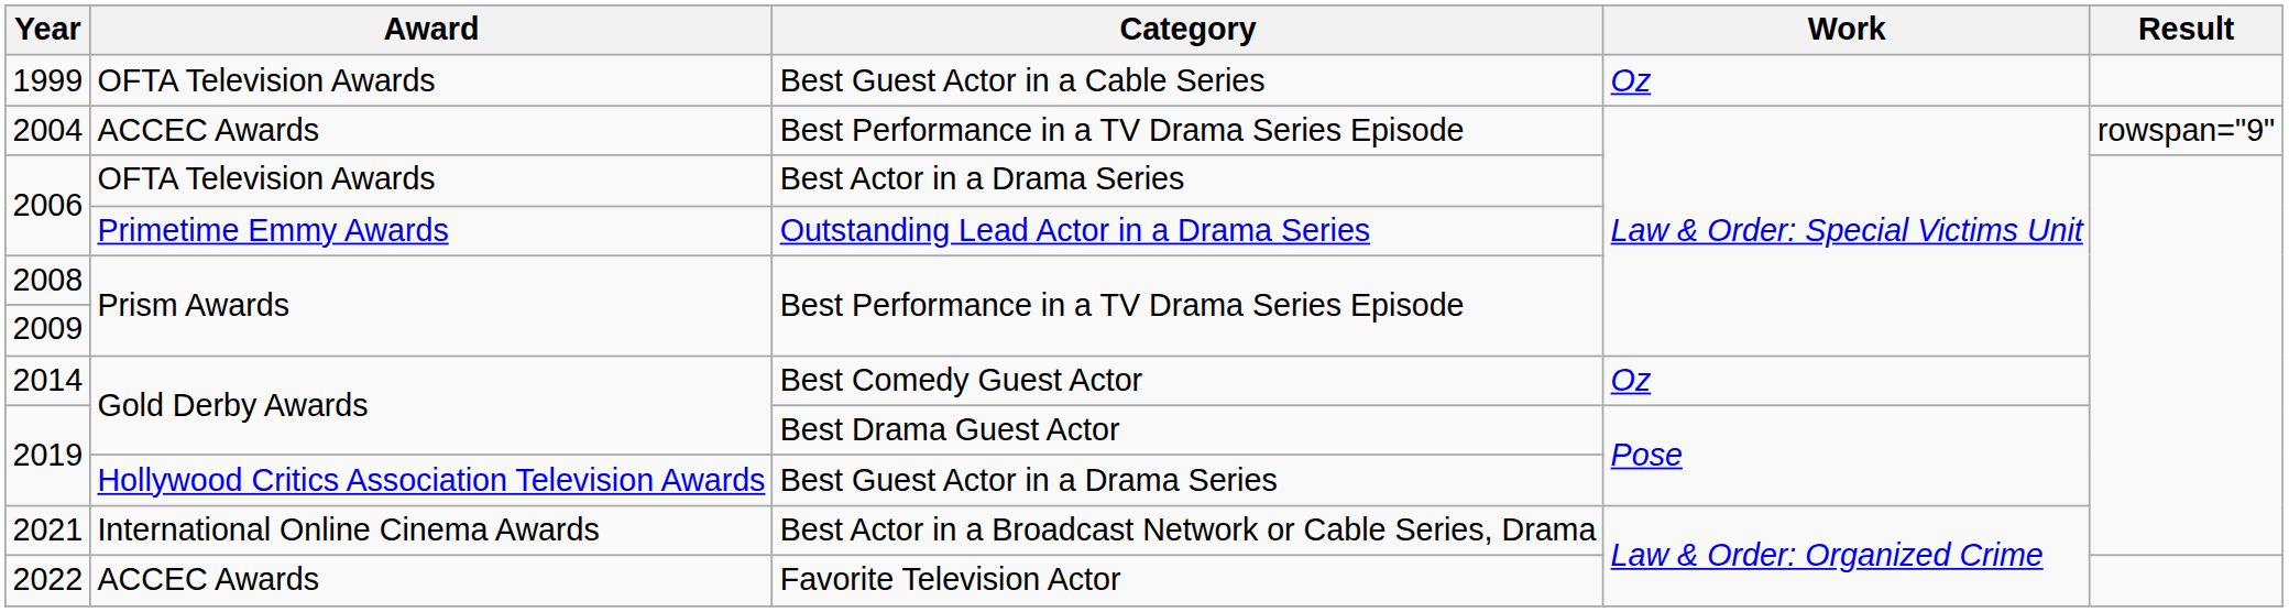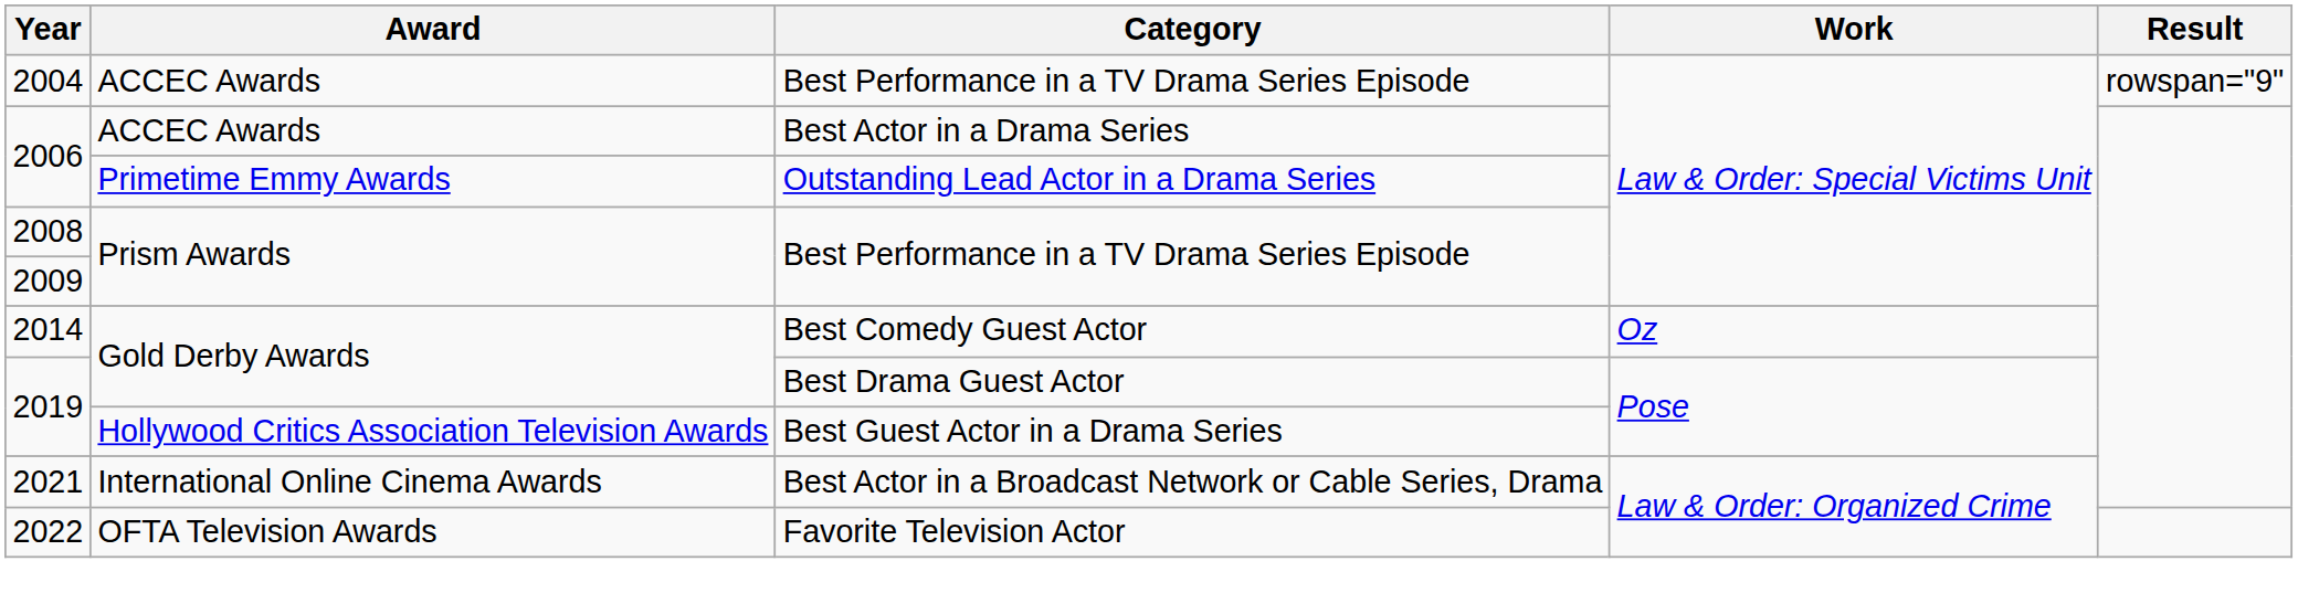- row: 1999 | OFTA Television Awards | Best Guest Actor in a Cable Series | Oz
2006 / Best Actor in a Drama Series | Award: OFTA Television Awards -> ACCEC Awards
2022 | Award: ACCEC Awards -> OFTA Television Awards
